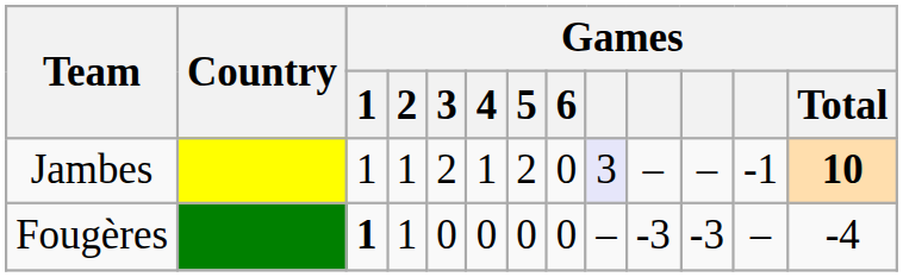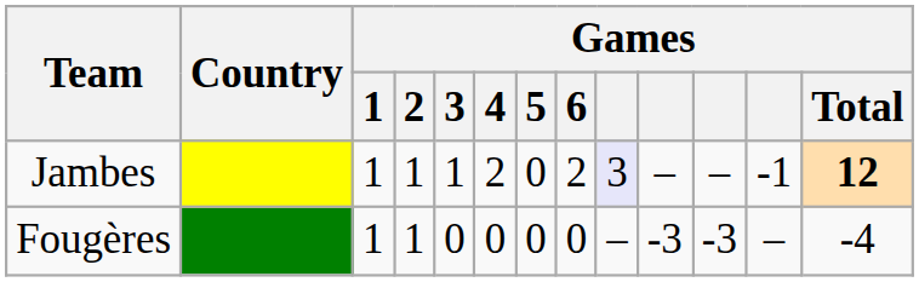Jambes | Games / 3: 2 -> 1
Jambes | Games / 4: 1 -> 2
Jambes | Games / 5: 2 -> 0
Jambes | Games / 6: 0 -> 2
Jambes | Games / Total: 10 -> 12
Fougères | Games / 1: bold -> normal
